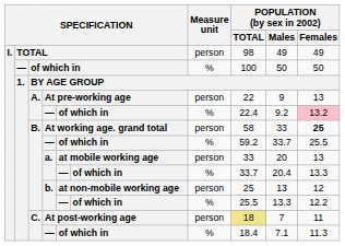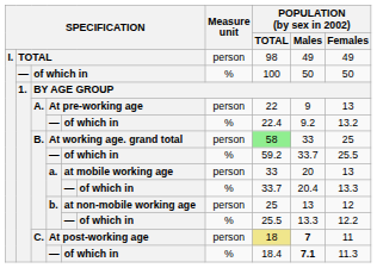A. / — | POPULATION (by sex in 2002) / Females: pink background -> no background
At working age. grand total | POPULATION (by sex in 2002) / TOTAL: no background -> lightgreen background
At working age. grand total | POPULATION (by sex in 2002) / Females: bold -> normal
At post-working age | POPULATION (by sex in 2002) / Males: normal -> bold
C. / — | POPULATION (by sex in 2002) / Males: normal -> bold
